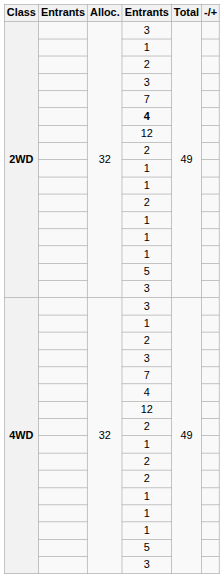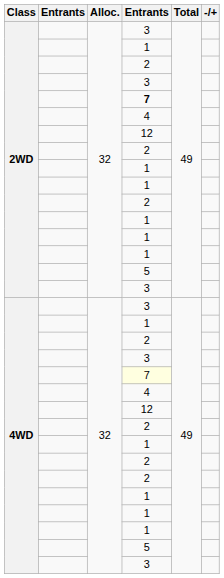2WD / 7 | column 4: normal -> bold
2WD / 4 | column 4: bold -> normal
4WD / 7 | column 4: no background -> lightyellow background
